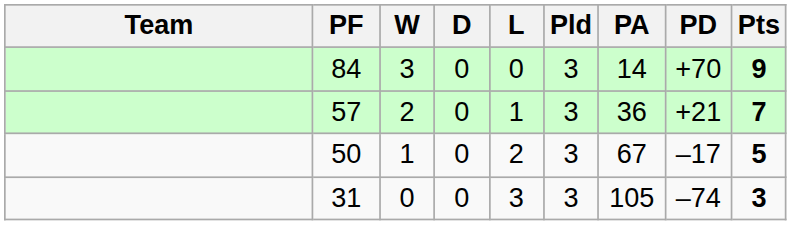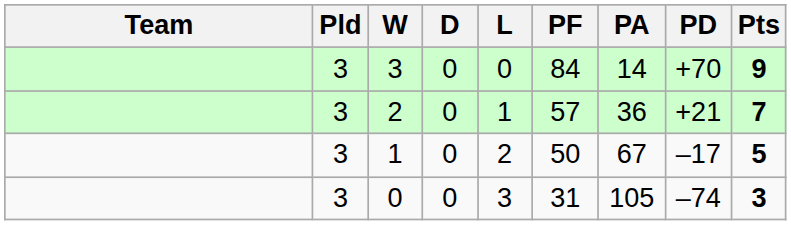columns swapped: Pld <-> PF
